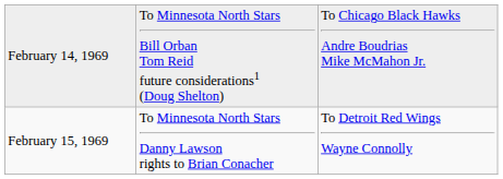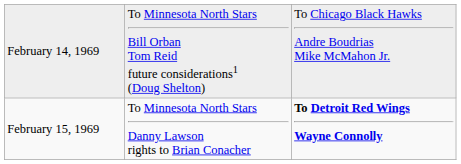February 15, 1969 | column 3: normal -> bold
